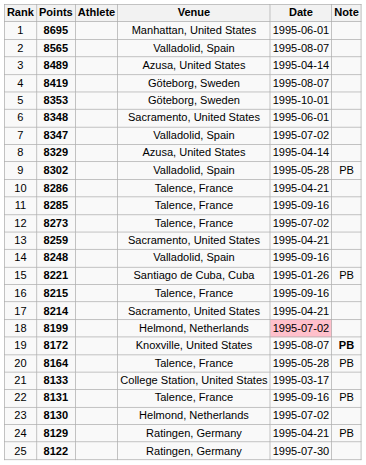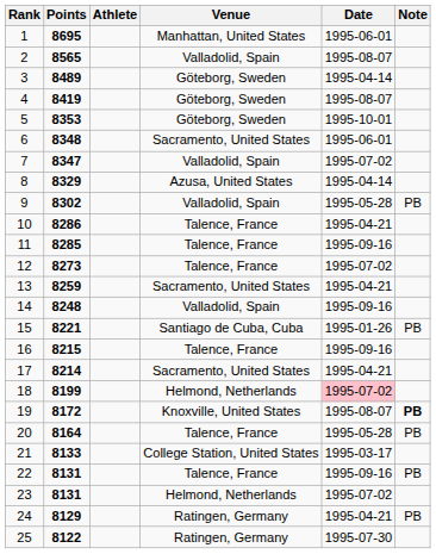3 | Venue: Azusa, United States -> Göteborg, Sweden
23 | Points: 8130 -> 8131
